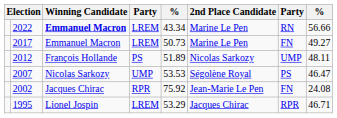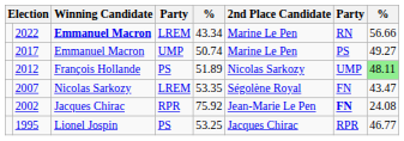2017 | column 4: LREM -> UMP
2017 | column 5: 50.73 -> 50.74
2017 | column 7: FN -> PS
2012 | column 8: no background -> lightgreen background
2007 | column 4: UMP -> LREM
2007 | column 5: 53.53 -> 53.35
2007 | column 7: PS -> FN
2007 | column 8: 46.47 -> 43.47
2002 | column 7: normal -> bold
1995 | column 4: LREM -> PS
1995 | column 5: 53.29 -> 53.25
1995 | column 8: 46.71 -> 46.77
